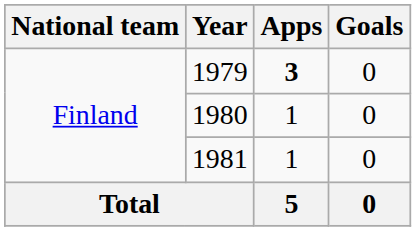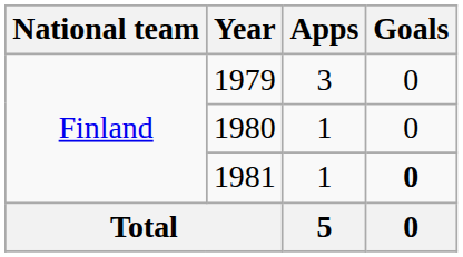1979 | Apps: bold -> normal
1981 | Goals: normal -> bold
